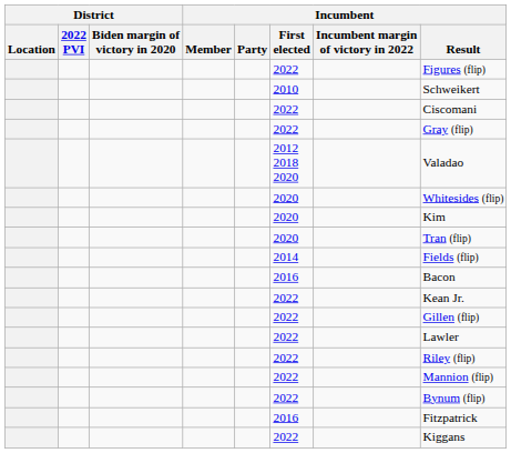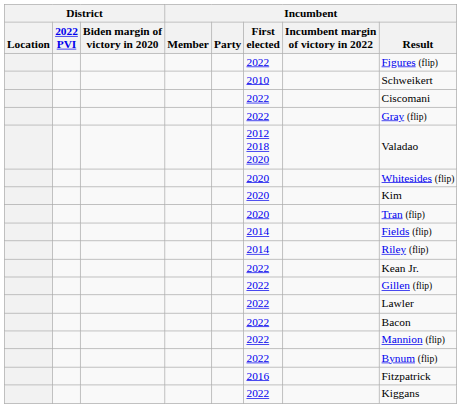row 12 | Incumbent / First elected: 2016 -> 2014
row 12 | Incumbent / Result: Bacon -> Riley (flip)
row 16 | Incumbent / Result: Riley (flip) -> Bacon
